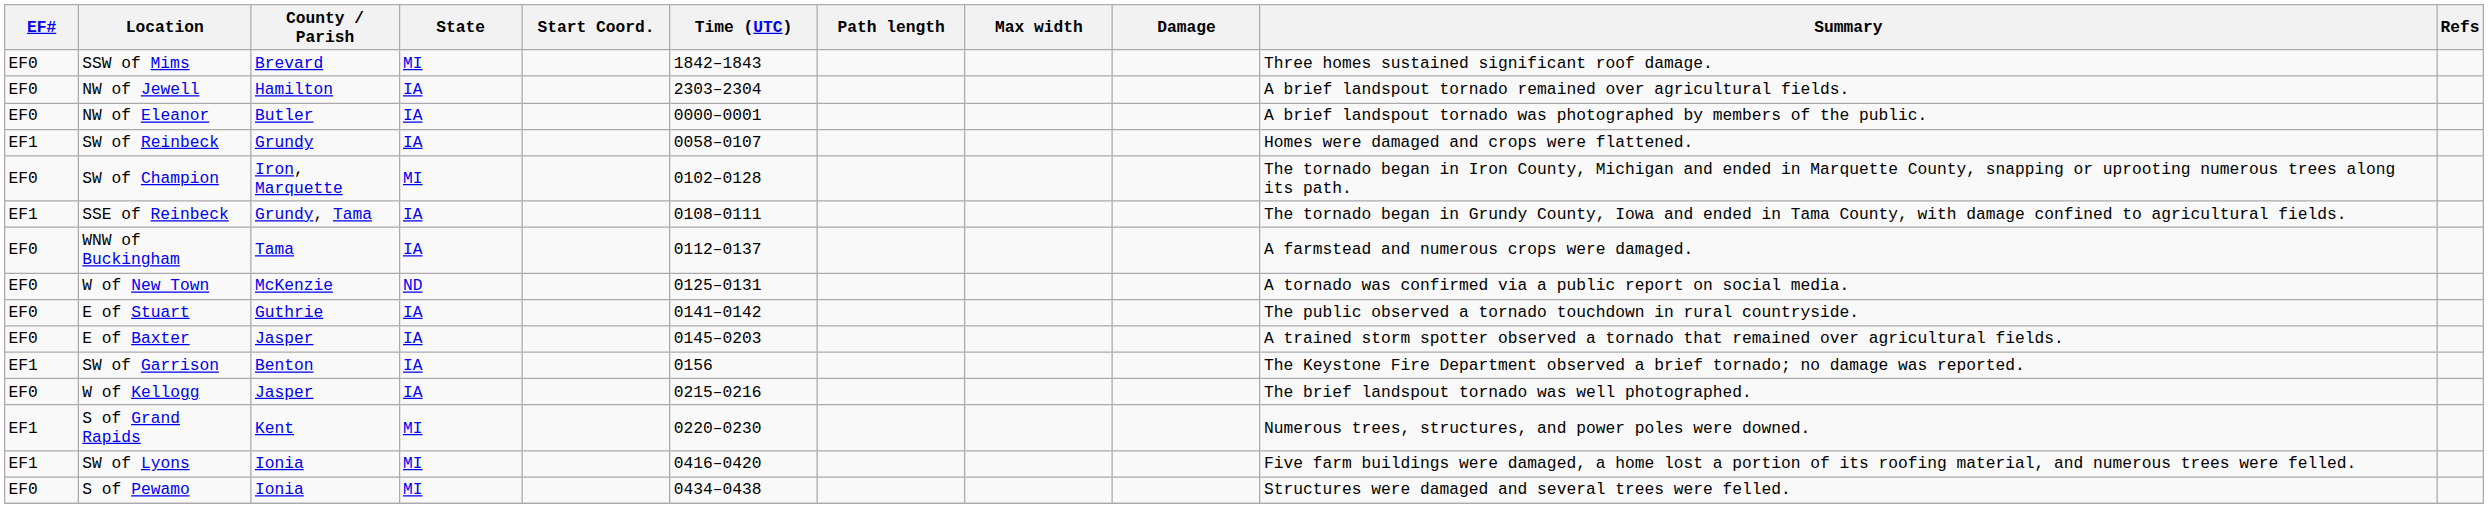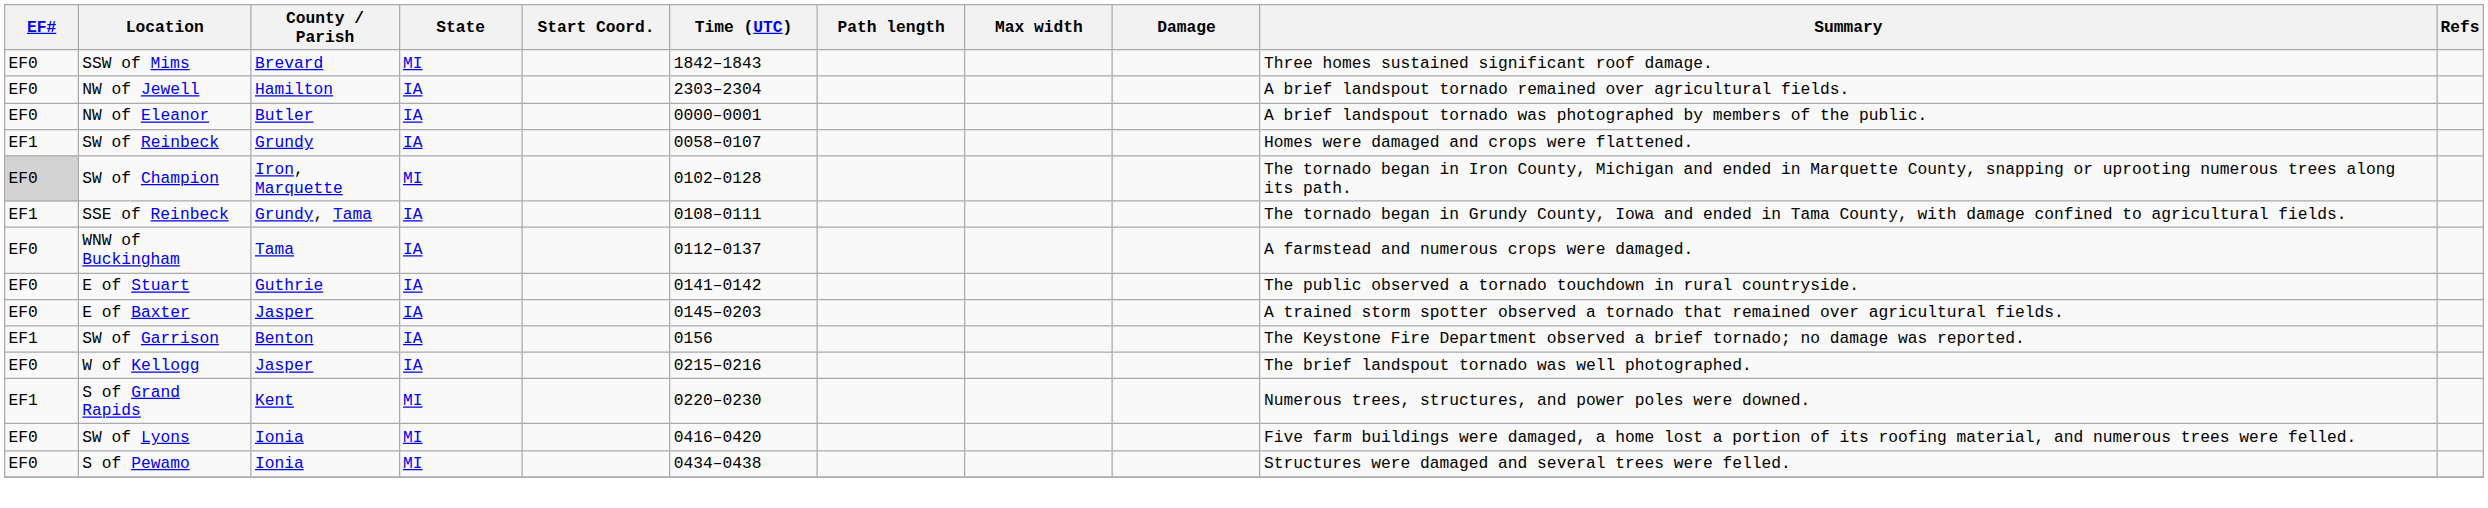SW of Champion | EF#: no background -> lightgrey background
- row: EF0 | W of New Town | McKenzie | ND | 0125–0131 | A tornado was confirmed via a public report on social media.
SW of Lyons | EF#: EF1 -> EF0
